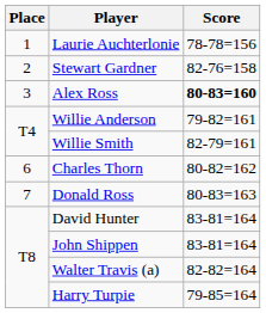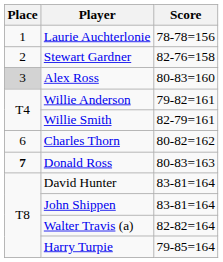Alex Ross | Place: no background -> lightgrey background
Alex Ross | Score: bold -> normal
Donald Ross | Place: normal -> bold
